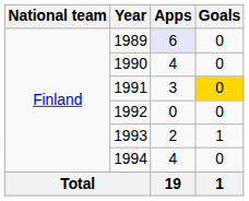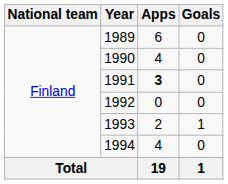1989 | Apps: lavender background -> no background
1991 | Apps: normal -> bold
1991 | Goals: gold background -> no background
